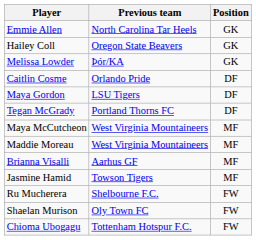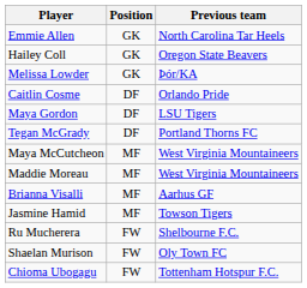columns swapped: Position <-> Previous team
